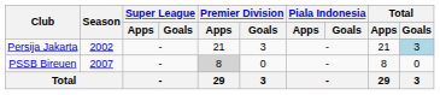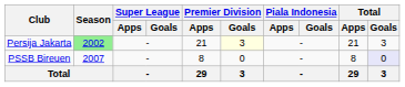Persija Jakarta | Season: no background -> lightgreen background
Persija Jakarta | Premier Division / Goals: no background -> lightyellow background
Persija Jakarta | Total / Goals: lightblue background -> no background
PSSB Bireuen | Premier Division / Apps: lightgrey background -> no background
PSSB Bireuen | Total / Goals: no background -> lavender background
